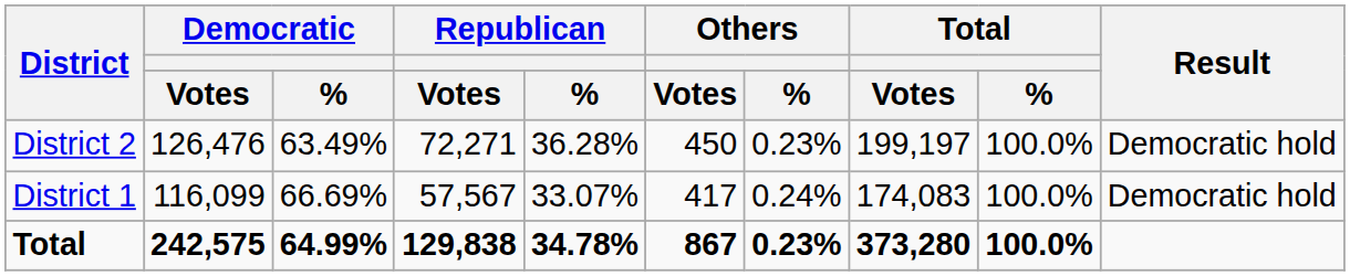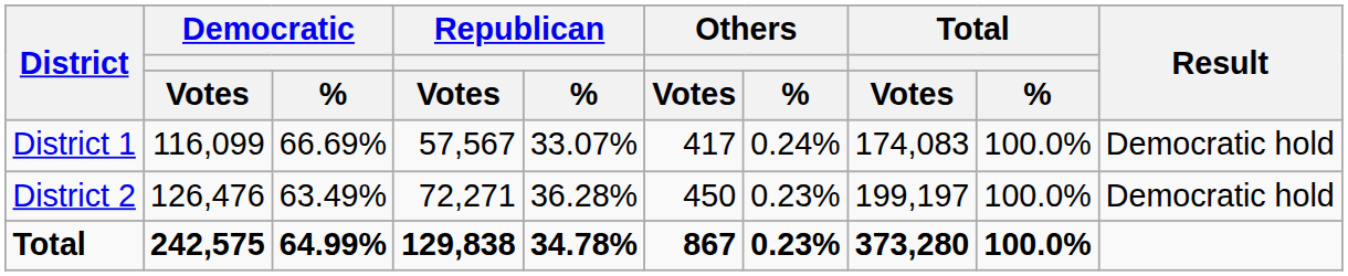rows swapped: District 1 <-> District 2
